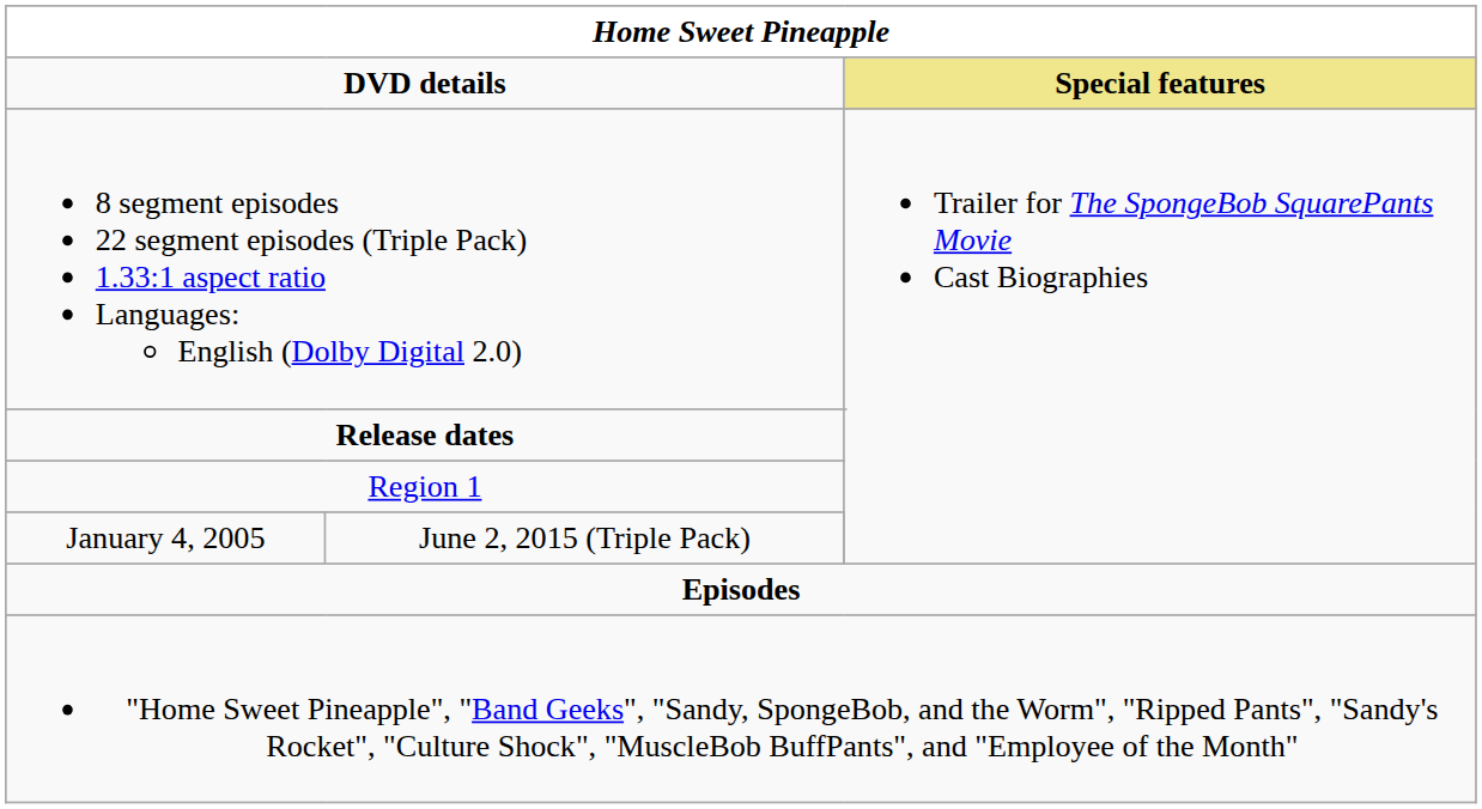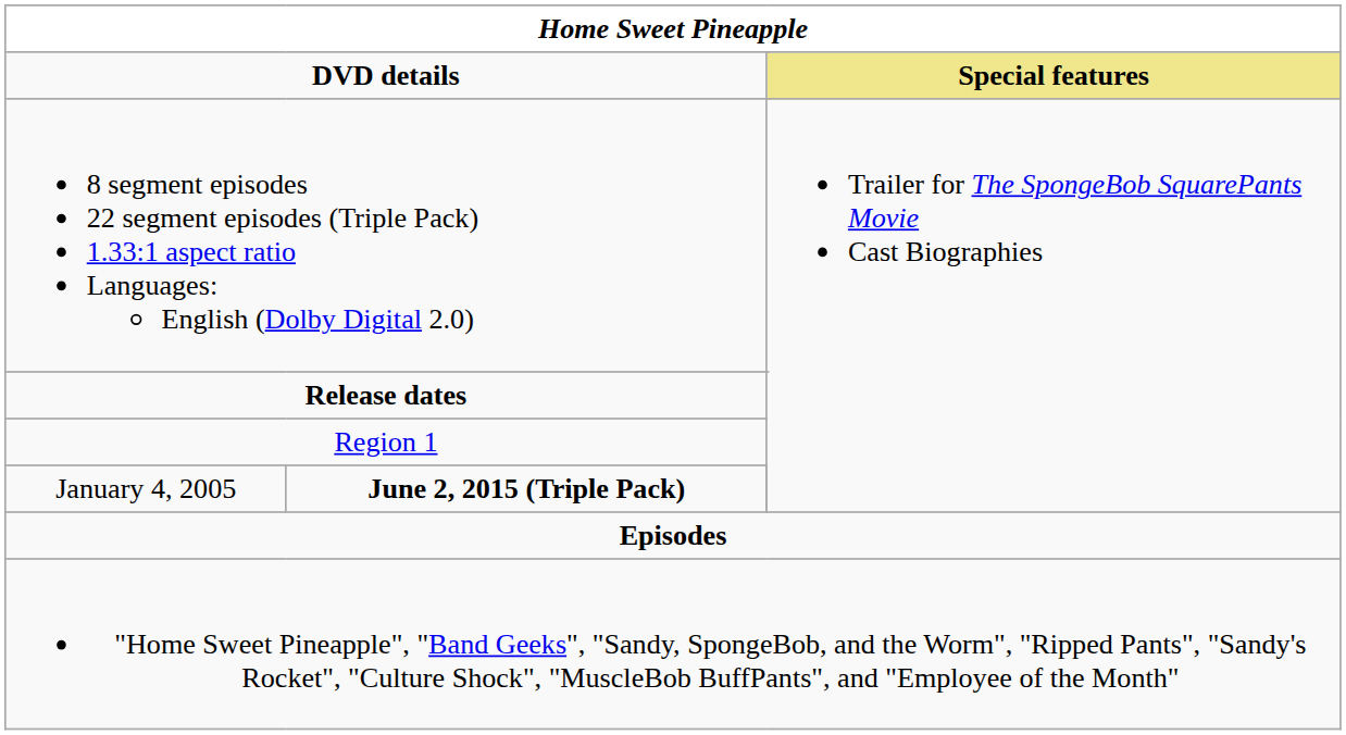January 4, 2005 | column 2: normal -> bold
